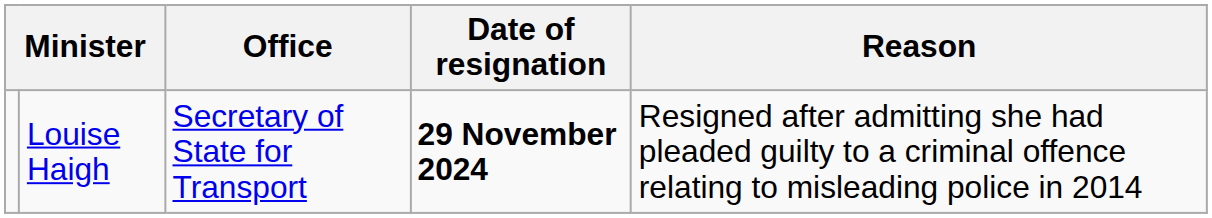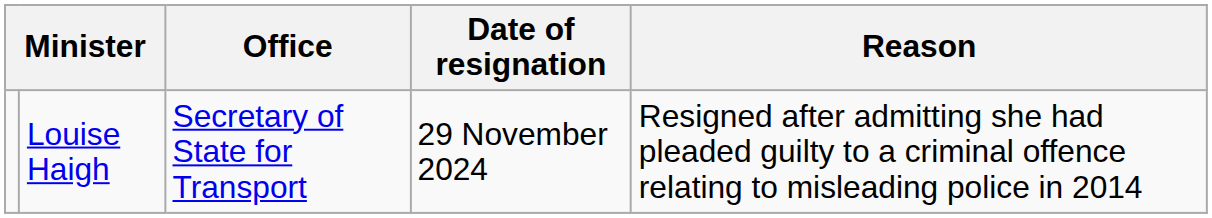Louise Haigh | Date of resignation: bold -> normal
